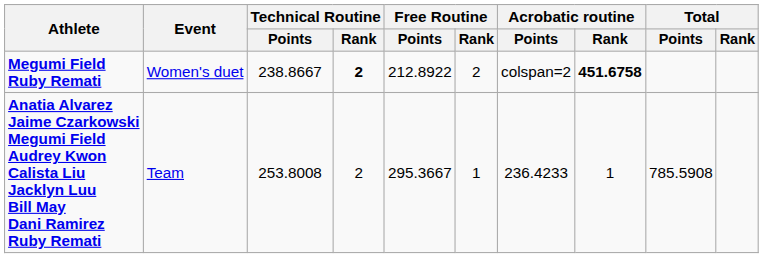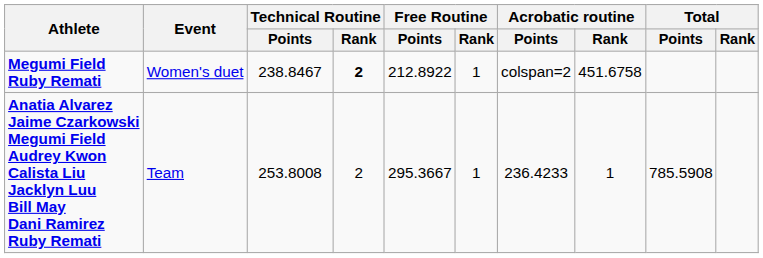Megumi Field Ruby Remati | Technical Routine / Points: 238.8667 -> 238.8467
Megumi Field Ruby Remati | Free Routine / Rank: 2 -> 1
Megumi Field Ruby Remati | Acrobatic routine / Rank: bold -> normal
